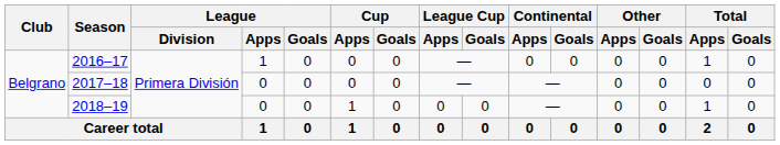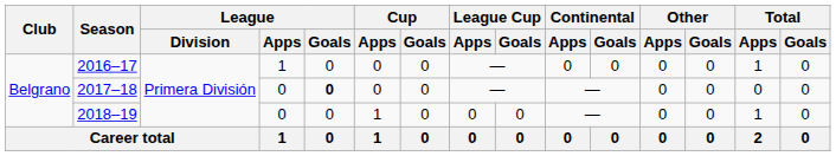2017–18 | League / Goals: normal -> bold
